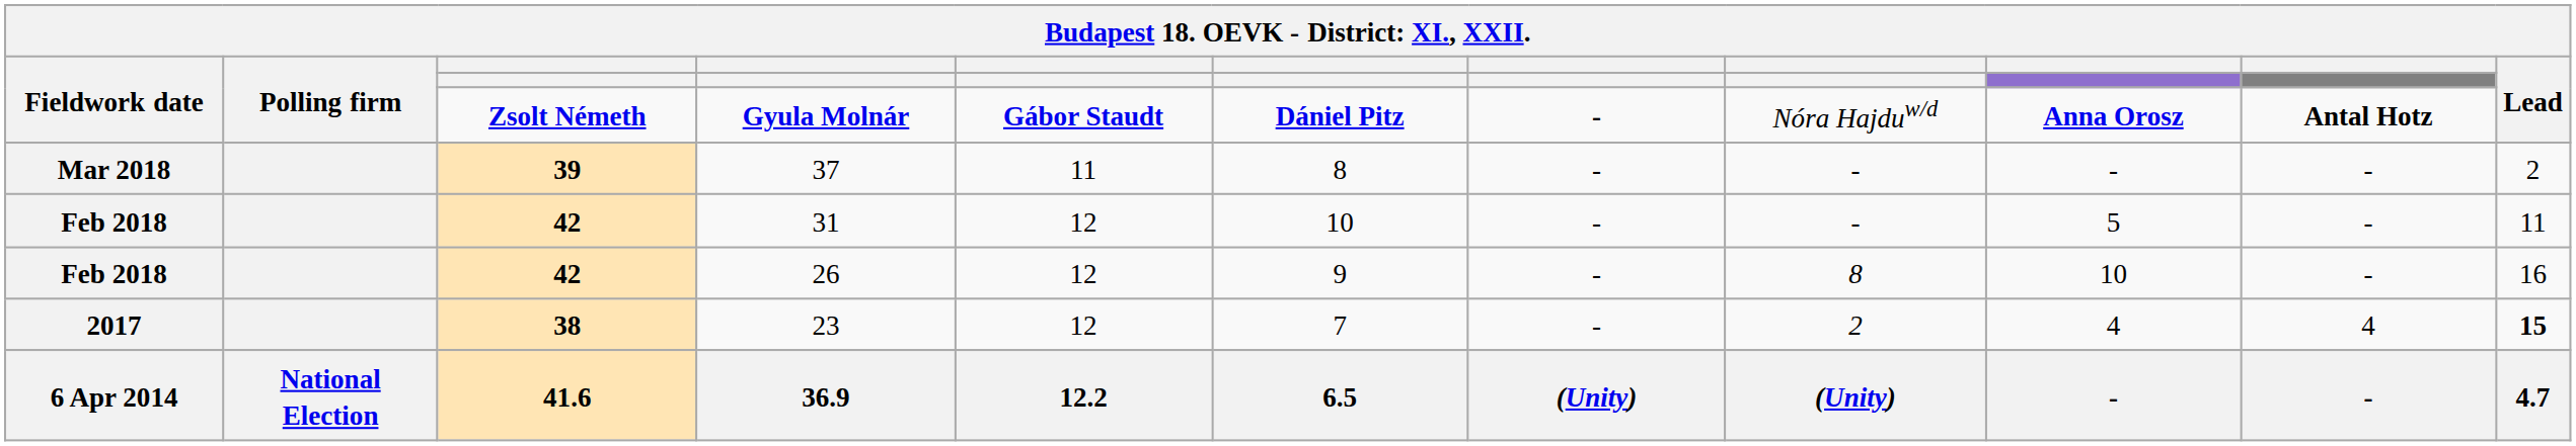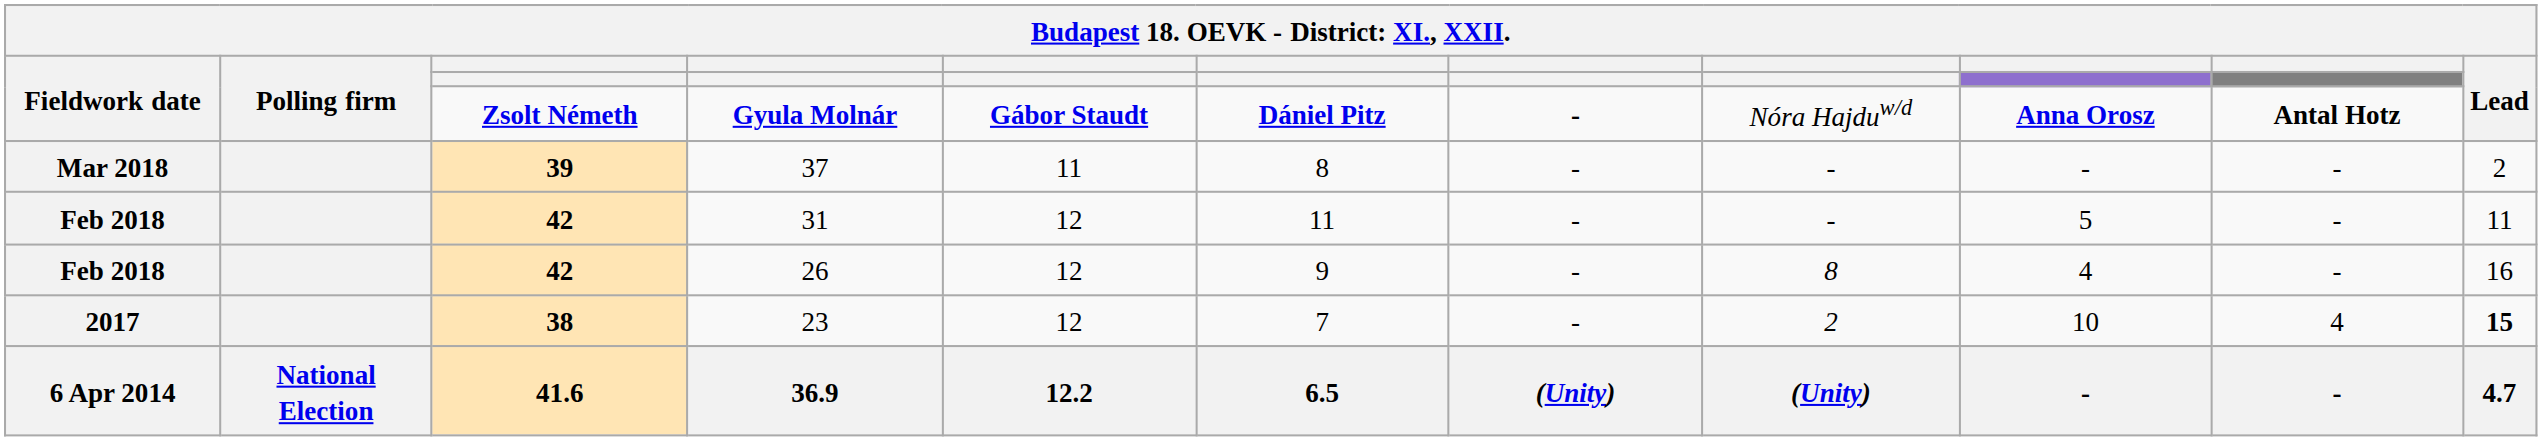31 | column 6: 10 -> 11
26 | column 9: 10 -> 4
23 | column 9: 4 -> 10
